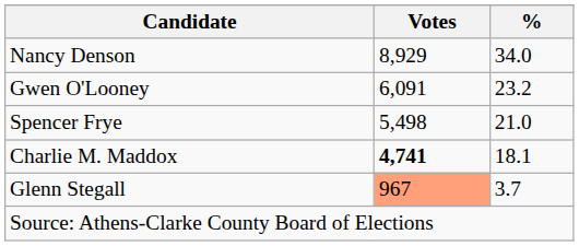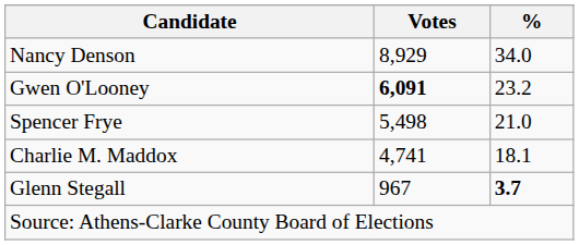Gwen O'Looney | Votes: normal -> bold
Charlie M. Maddox | Votes: bold -> normal
Glenn Stegall | Votes: lightsalmon background -> no background
Glenn Stegall | %: normal -> bold
